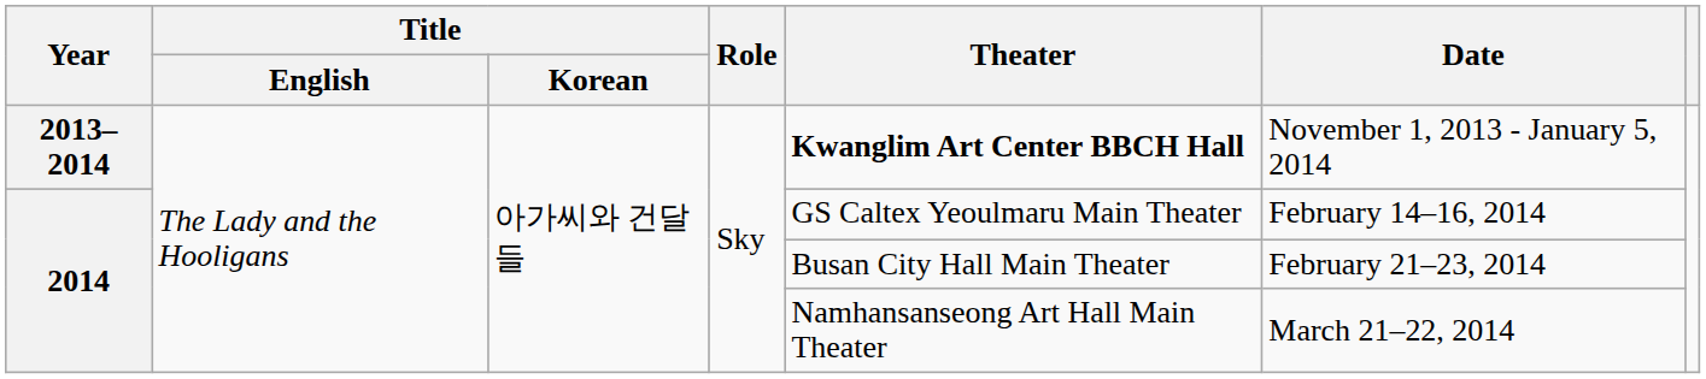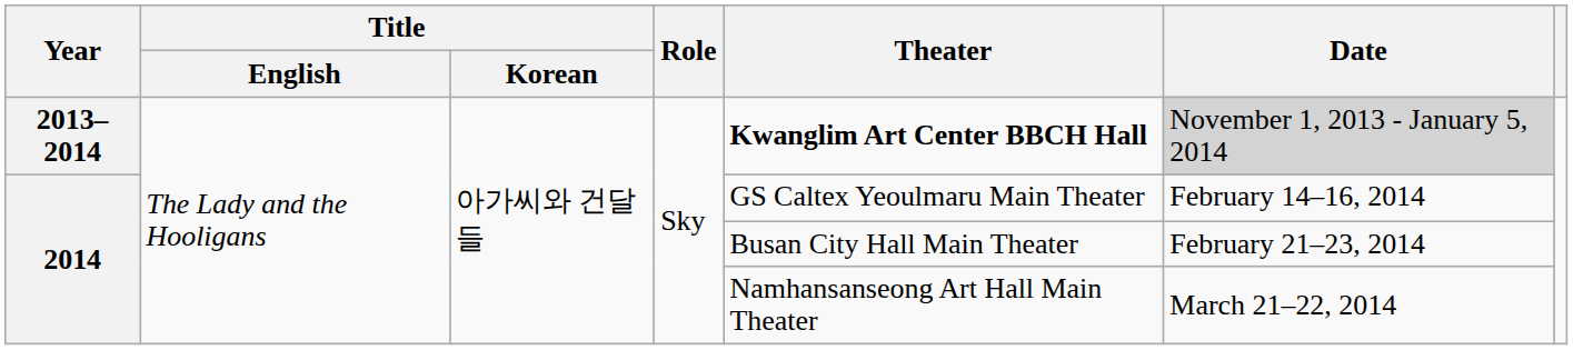2013–2014 | Date: no background -> lightgrey background
